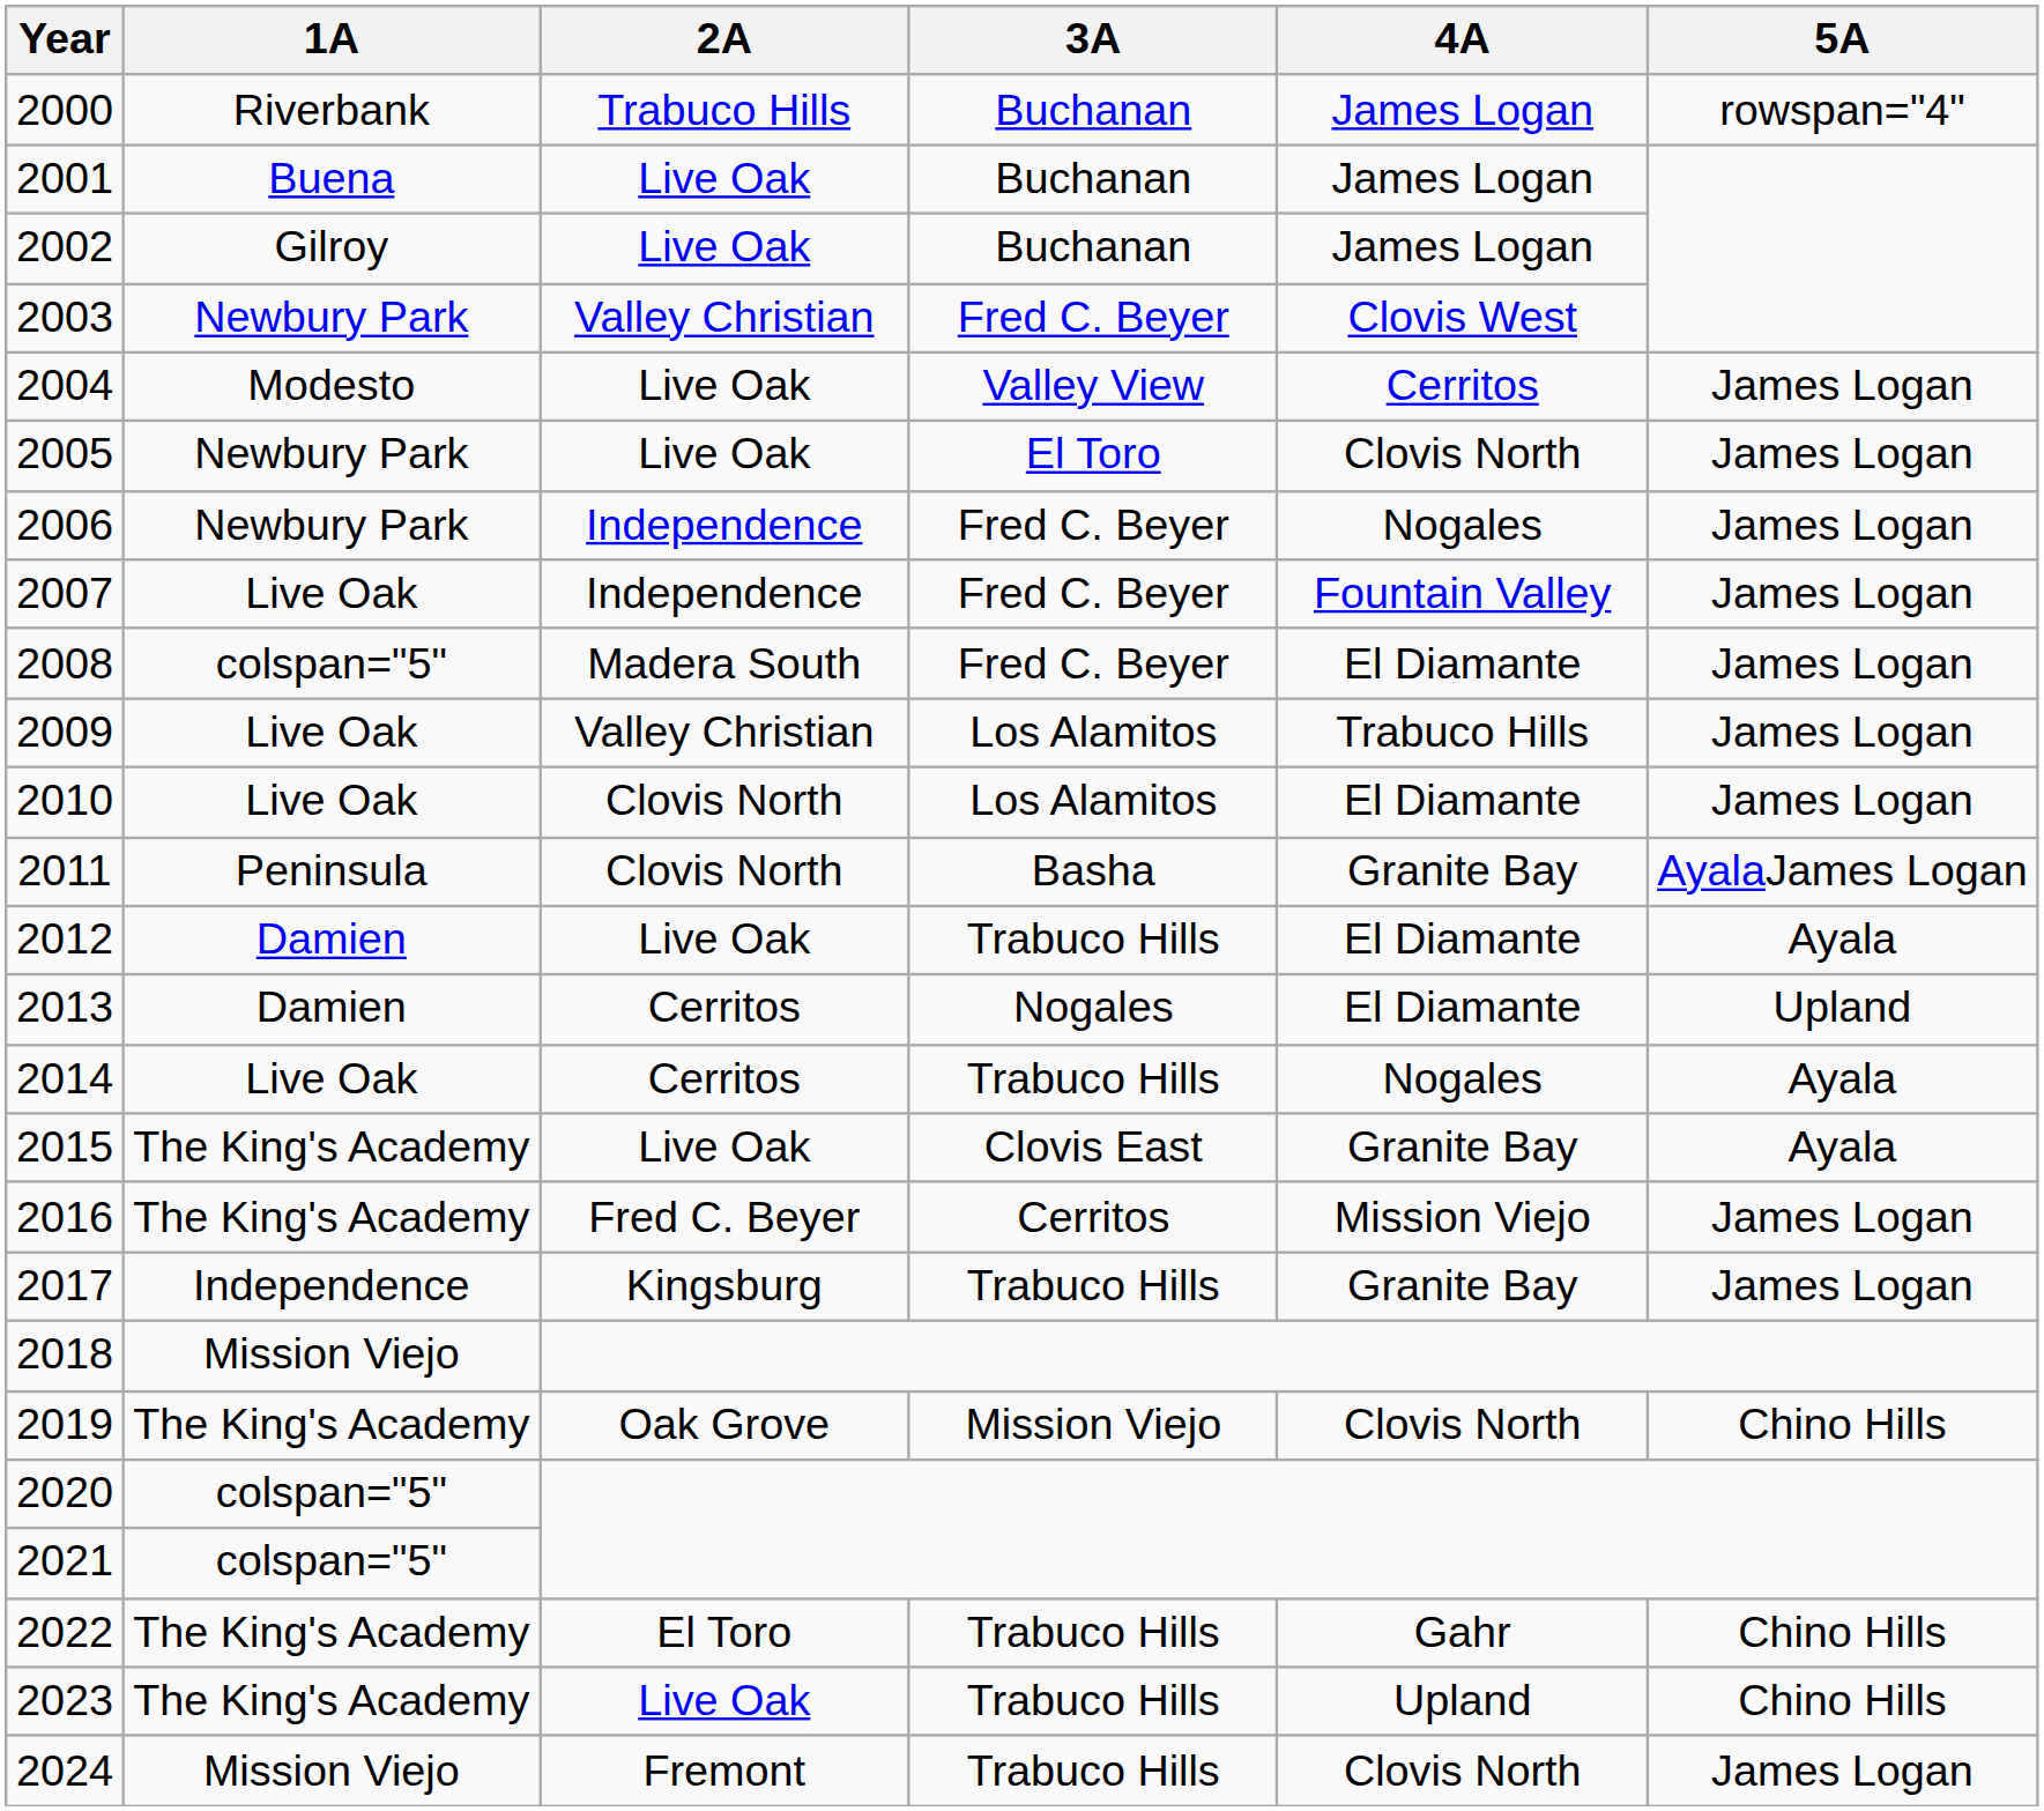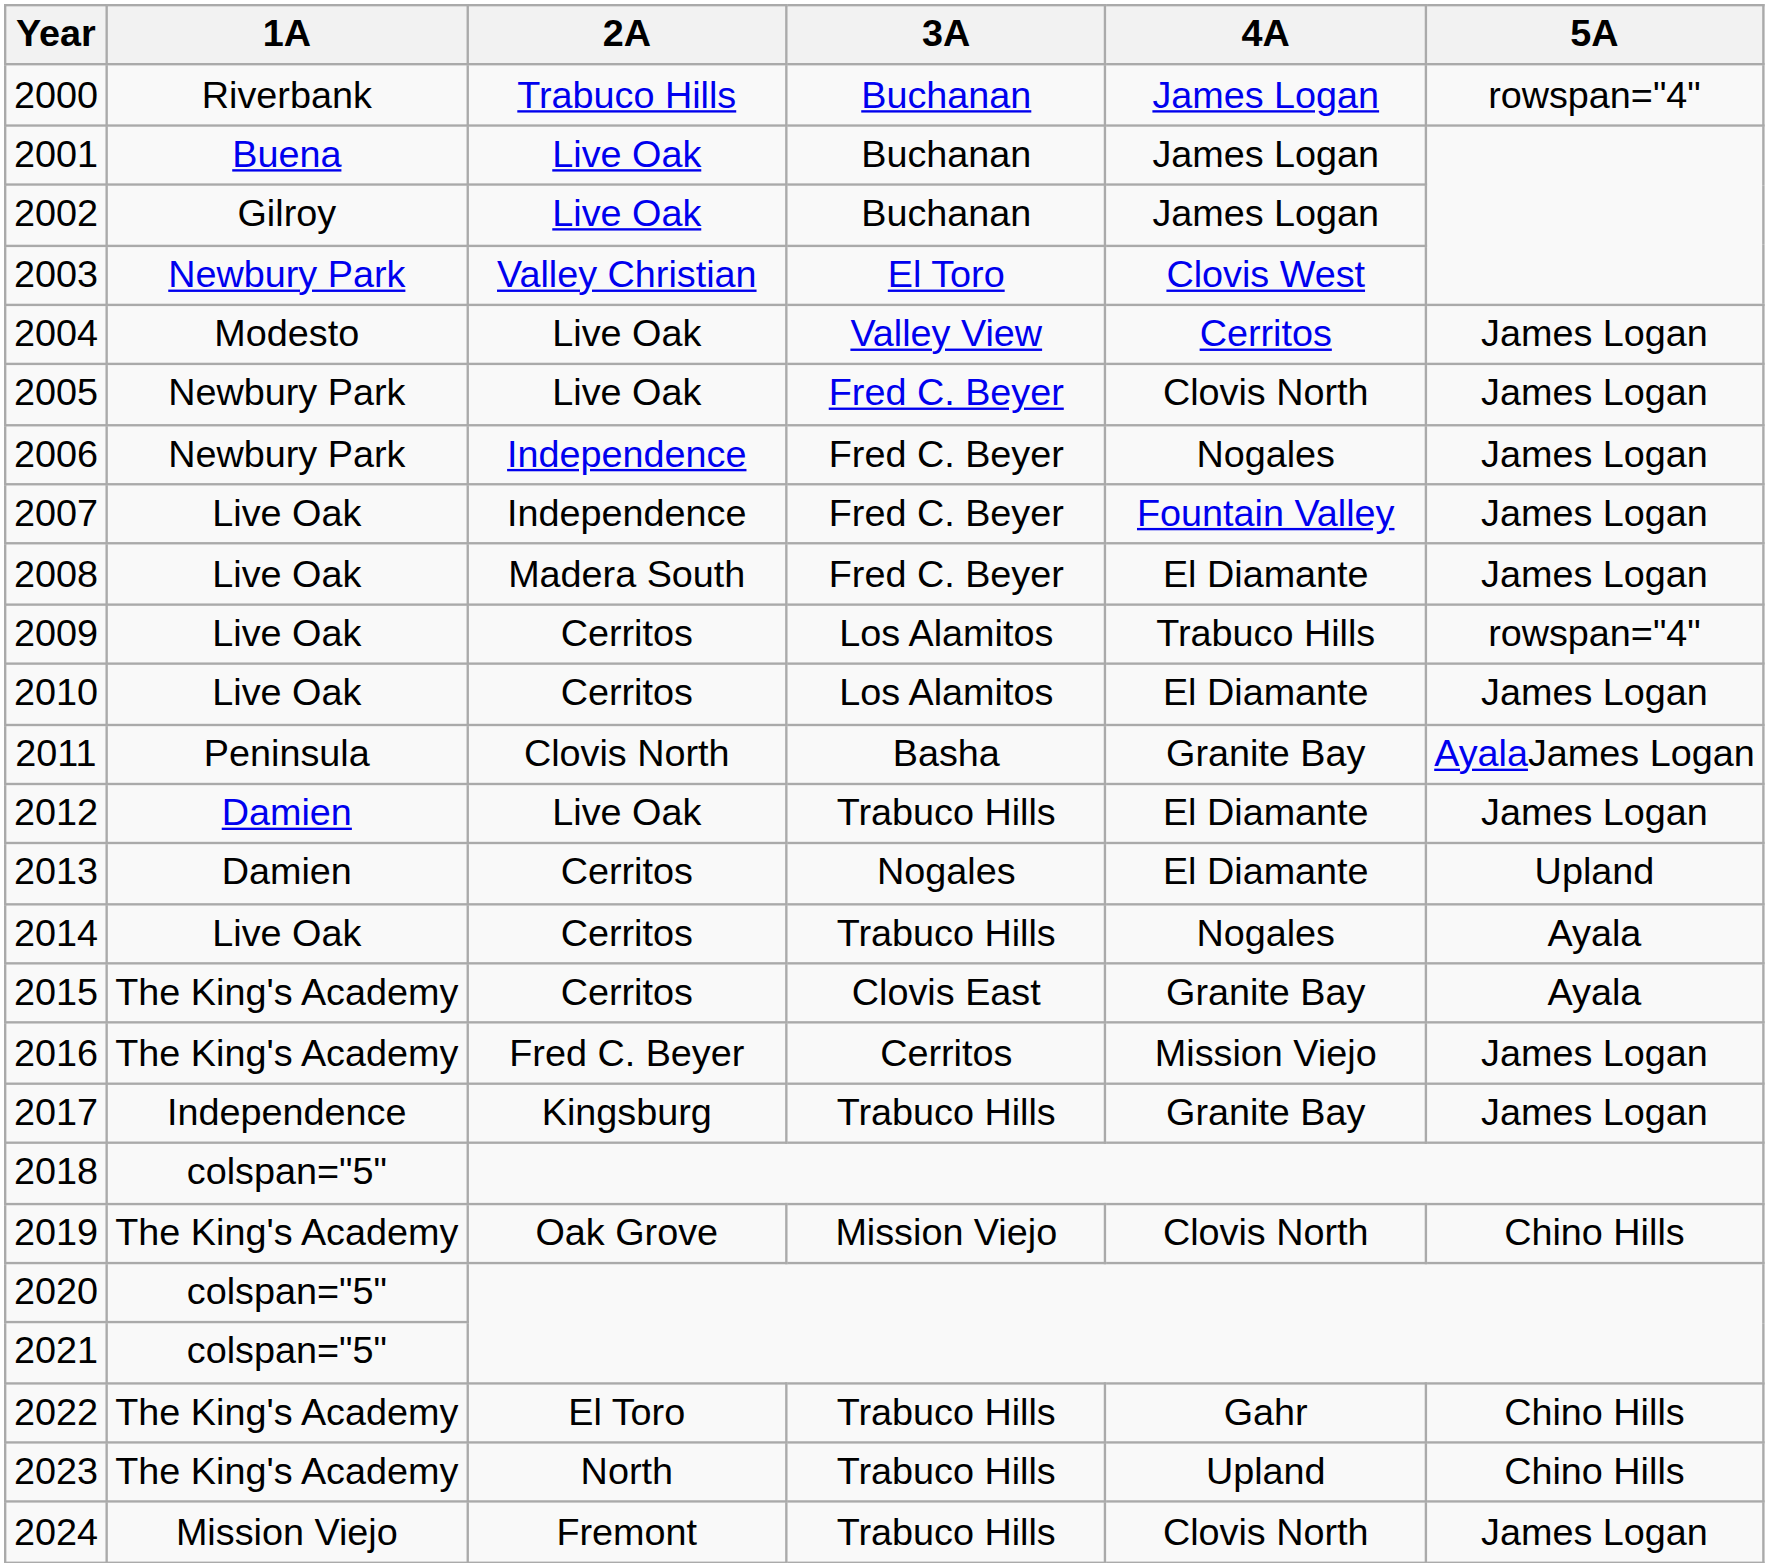2003 | 3A: Fred C. Beyer -> El Toro
2005 | 3A: El Toro -> Fred C. Beyer
2008 | 1A: colspan="5" -> Live Oak
2009 | 2A: Valley Christian -> Cerritos
2009 | 5A: James Logan -> rowspan="4"
2010 | 2A: Clovis North -> Cerritos
2012 | 5A: Ayala -> James Logan
2015 | 2A: Live Oak -> Cerritos
2018 | 1A: Mission Viejo -> colspan="5"
2023 | 2A: Live Oak -> North
